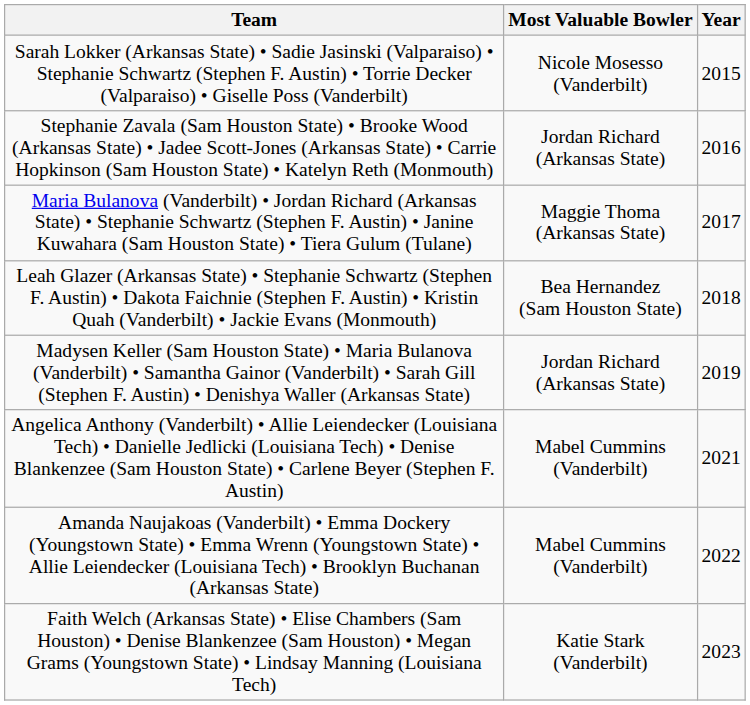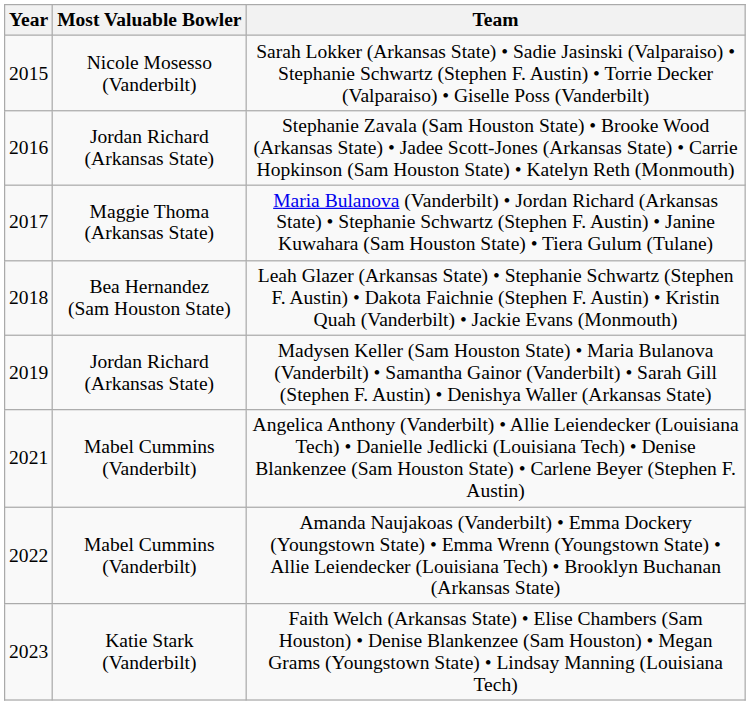columns swapped: Year <-> Team
